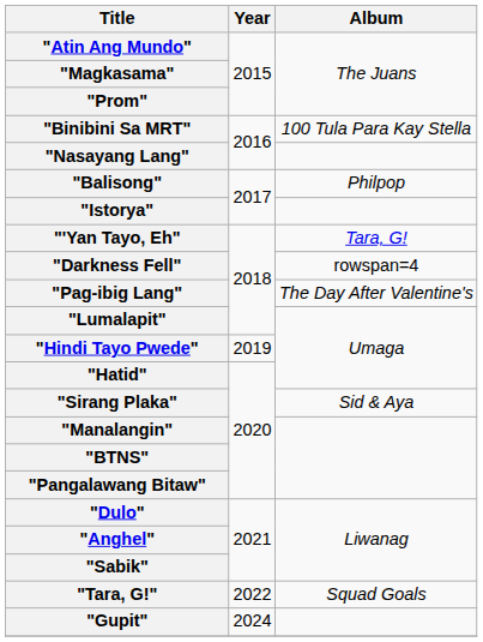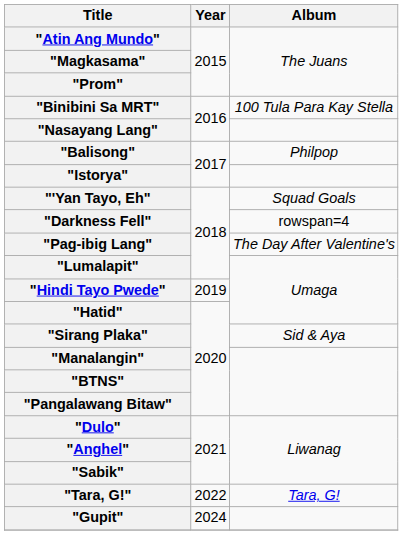"'Yan Tayo, Eh" | Album: Tara, G! -> Squad Goals
"Tara, G!" | Album: Squad Goals -> Tara, G!
